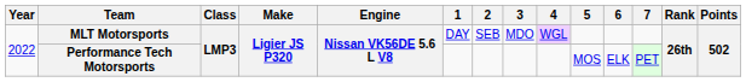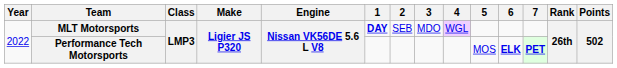MLT Motorsports | 1: normal -> bold
Performance Tech Motorsports | 6: normal -> bold
Performance Tech Motorsports | 7: normal -> bold
